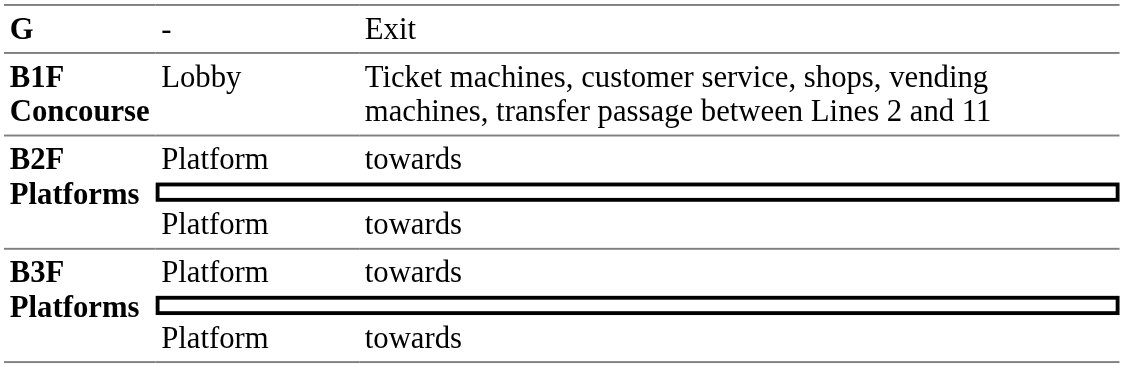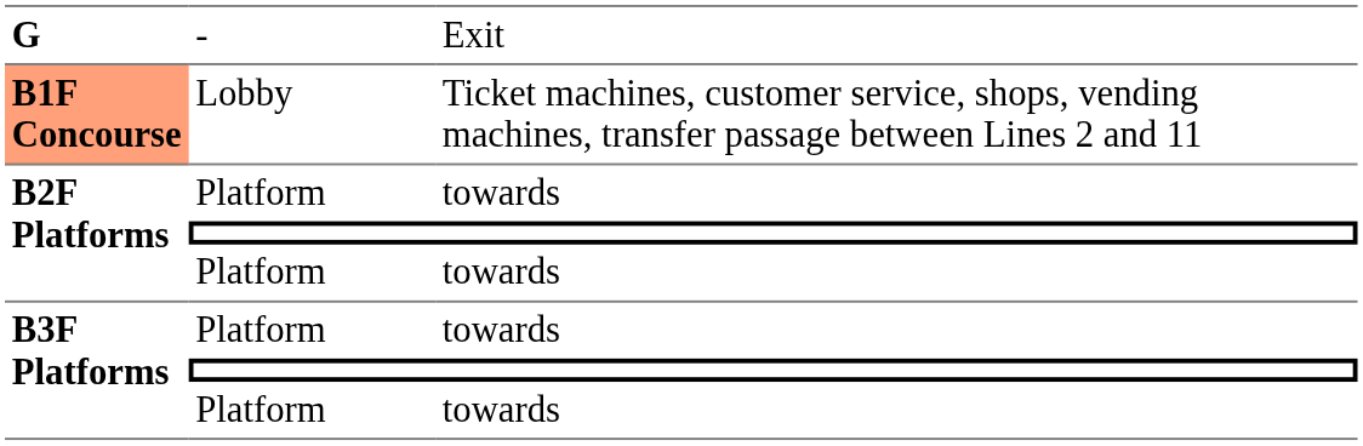B1F Concourse | column 1: no background -> lightsalmon background
